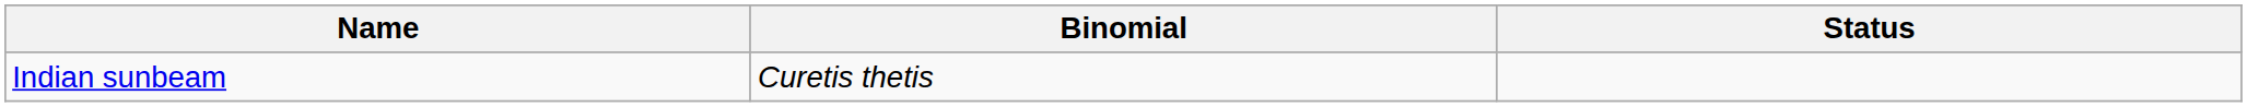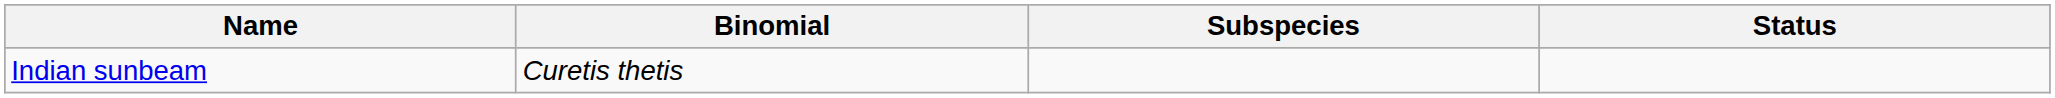+ column: Subspecies
